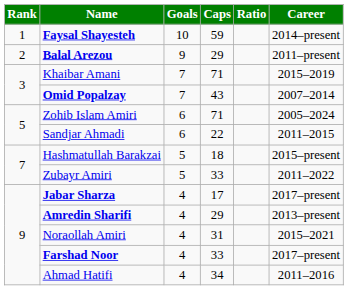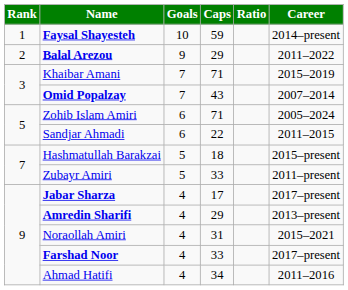Balal Arezou | Career: 2011–present -> 2011–2022
Zubayr Amiri | Career: 2011–2022 -> 2011–present
